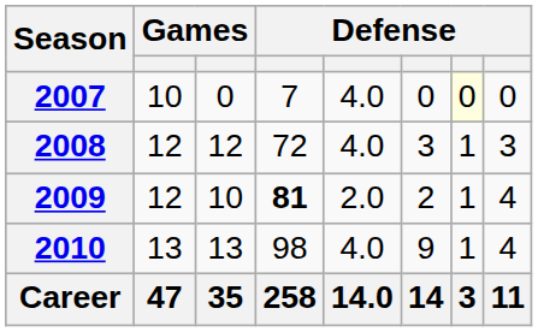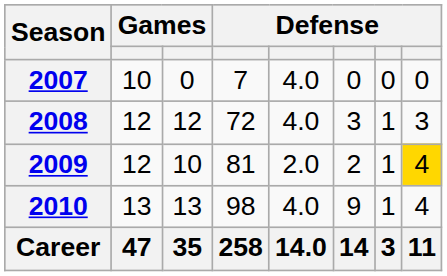2007 | column 7: lightyellow background -> no background
2009 | column 4: bold -> normal
2009 | column 8: no background -> gold background
